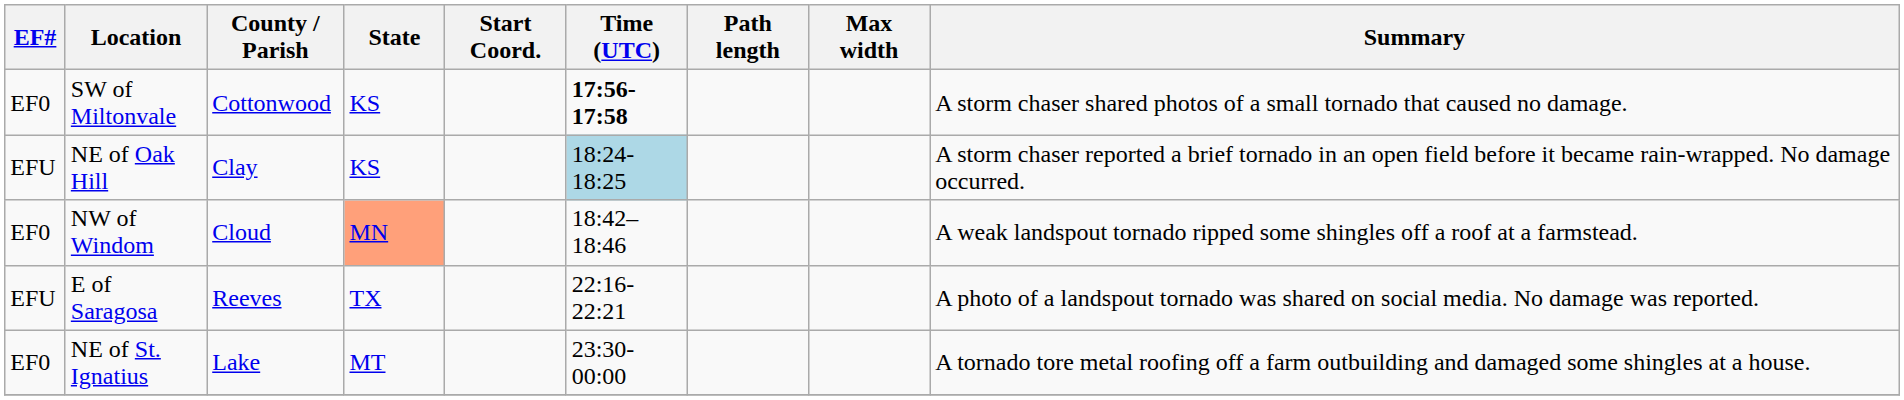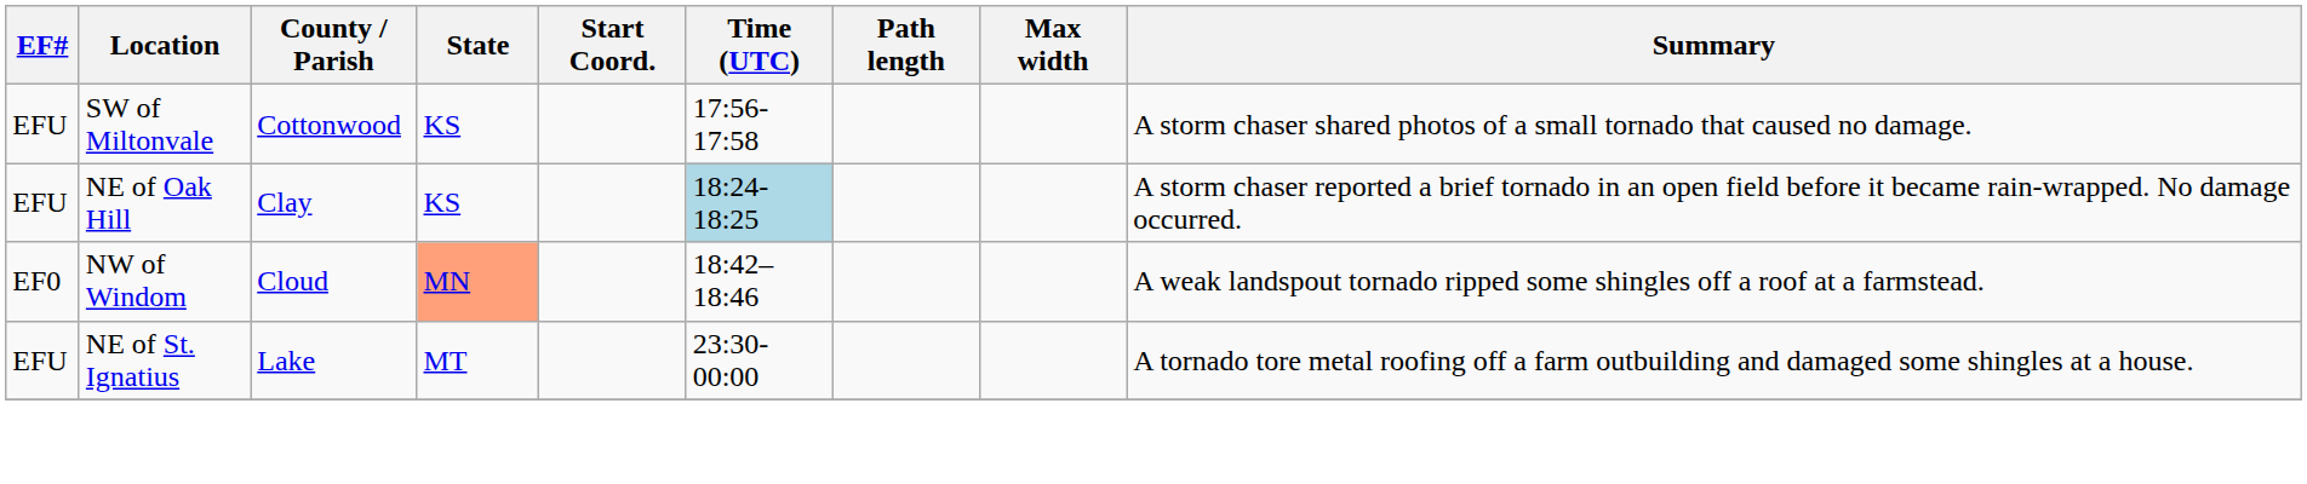SW of Miltonvale | EF#: EF0 -> EFU
SW of Miltonvale | Time (UTC): bold -> normal
- row: EFU | E of Saragosa | Reeves | TX | 22:16-22:21 | A photo of a landspout tornado was shared on social media. No damage was reported.
NE of St. Ignatius | EF#: EF0 -> EFU
